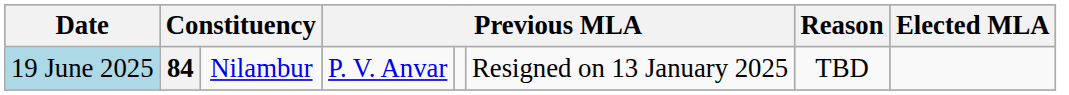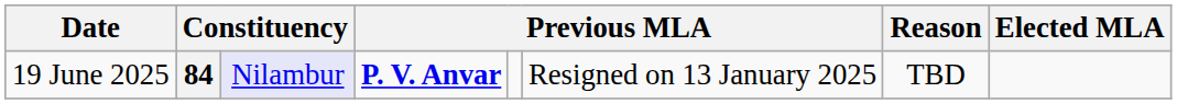84 | Date: lightblue background -> no background
84 | column 3: no background -> lavender background
84 | column 4: normal -> bold
